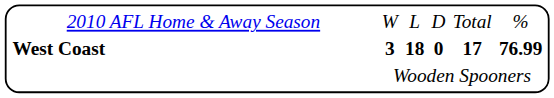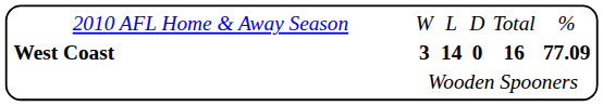West Coast | column 3: 18 -> 14
West Coast | column 5: 17 -> 16
West Coast | column 6: 76.99 -> 77.09
